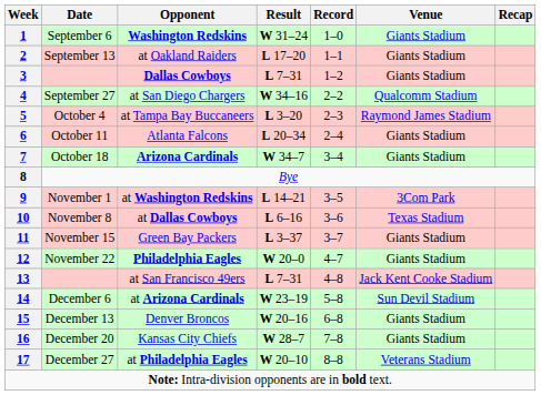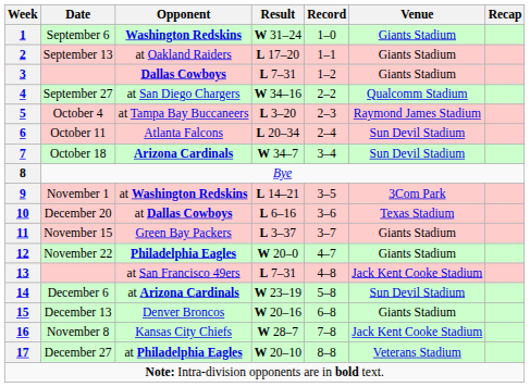6 | Venue: Giants Stadium -> Sun Devil Stadium
7 | Venue: Giants Stadium -> Sun Devil Stadium
10 | Date: November 8 -> December 20
16 | Date: December 20 -> November 8
16 | Venue: Giants Stadium -> Jack Kent Cooke Stadium
